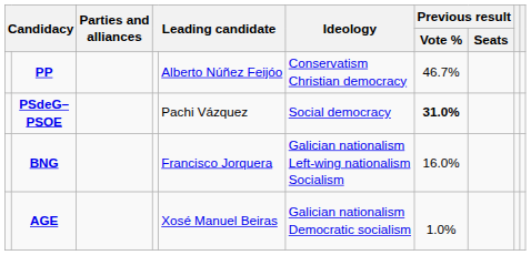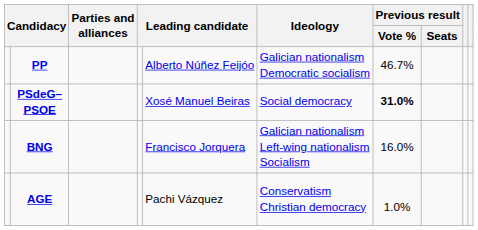PP | Ideology: Conservatism Christian democracy -> Galician nationalism Democratic socialism
PSdeG– PSOE | column 5: Pachi Vázquez -> Xosé Manuel Beiras
AGE | column 5: Xosé Manuel Beiras -> Pachi Vázquez
AGE | Ideology: Galician nationalism Democratic socialism -> Conservatism Christian democracy
